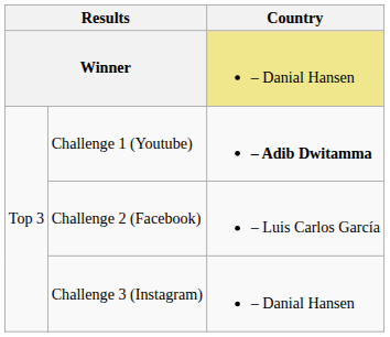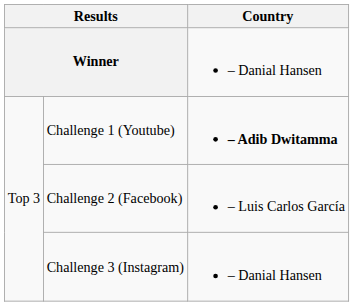Winner | Country: khaki background -> no background
